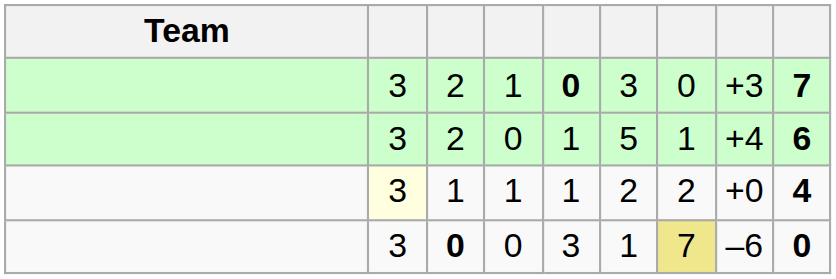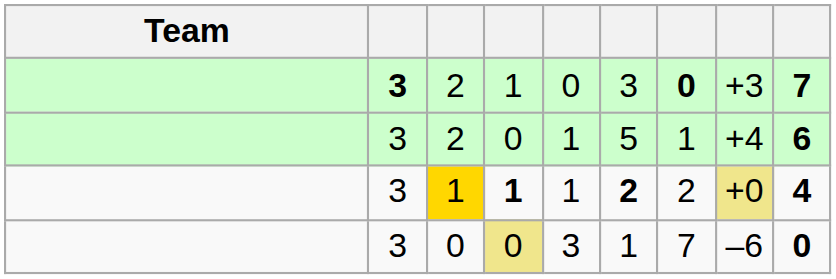row 2 | column 2: normal -> bold
row 2 | column 5: bold -> normal
row 2 | column 7: normal -> bold
row 4 | column 2: lightyellow background -> no background
row 4 | column 3: no background -> gold background
row 4 | column 4: normal -> bold
row 4 | column 6: normal -> bold
row 4 | column 8: no background -> khaki background
row 5 | column 3: bold -> normal
row 5 | column 4: no background -> khaki background
row 5 | column 7: khaki background -> no background
